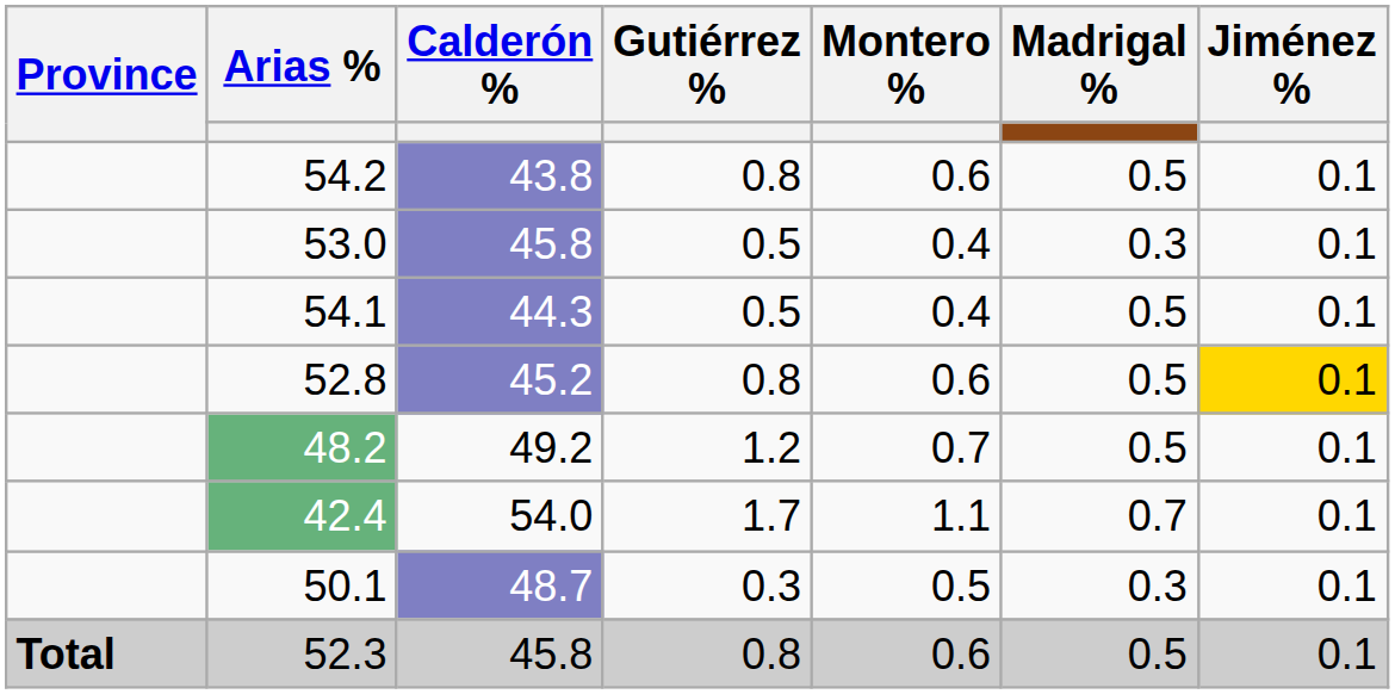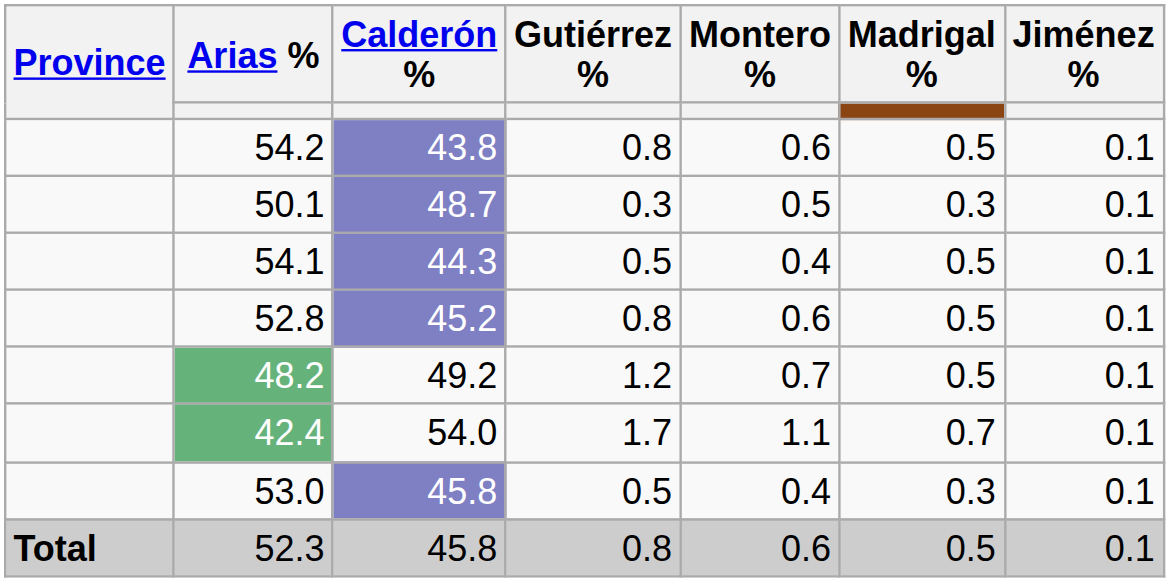rows swapped: 53.0 <-> 50.1
52.8 | Jiménez %: gold background -> no background
